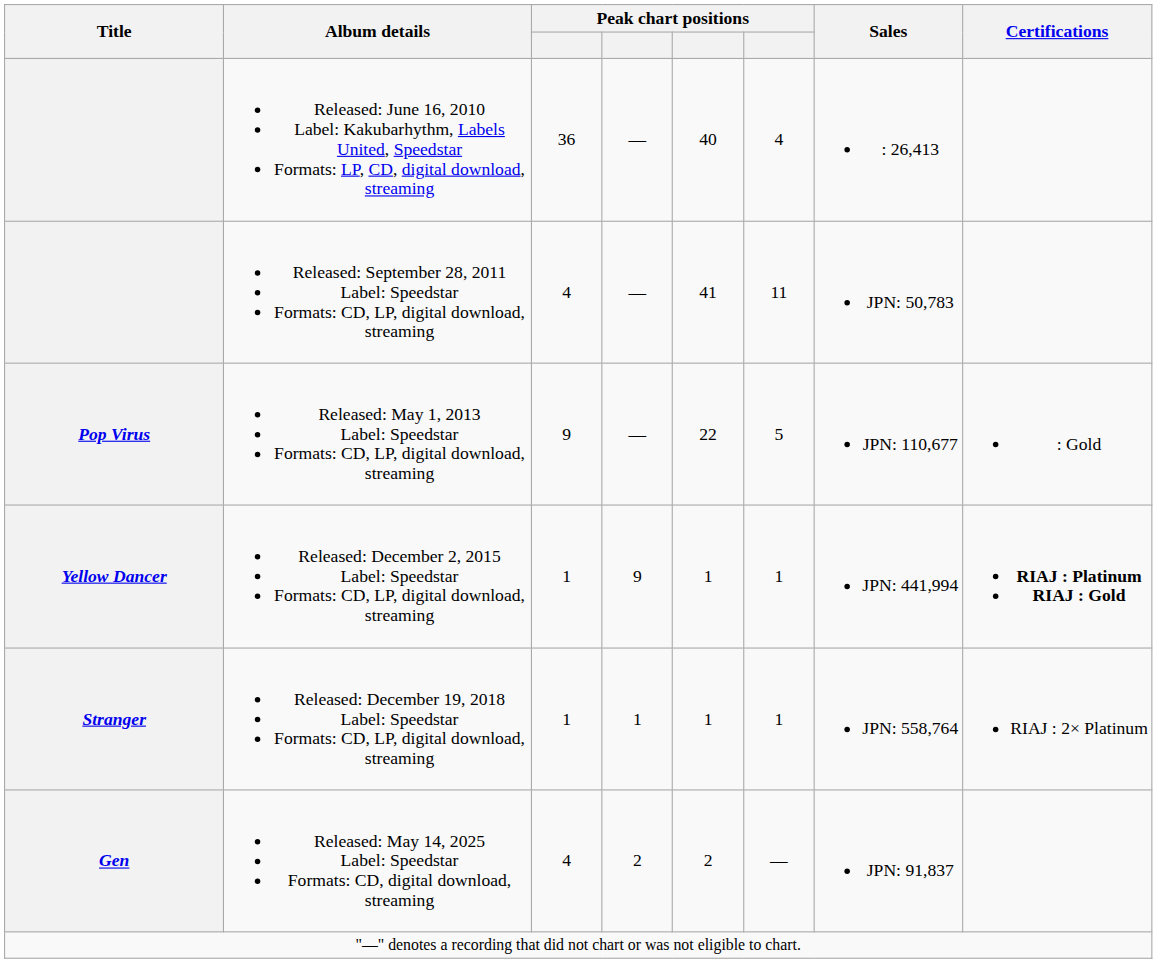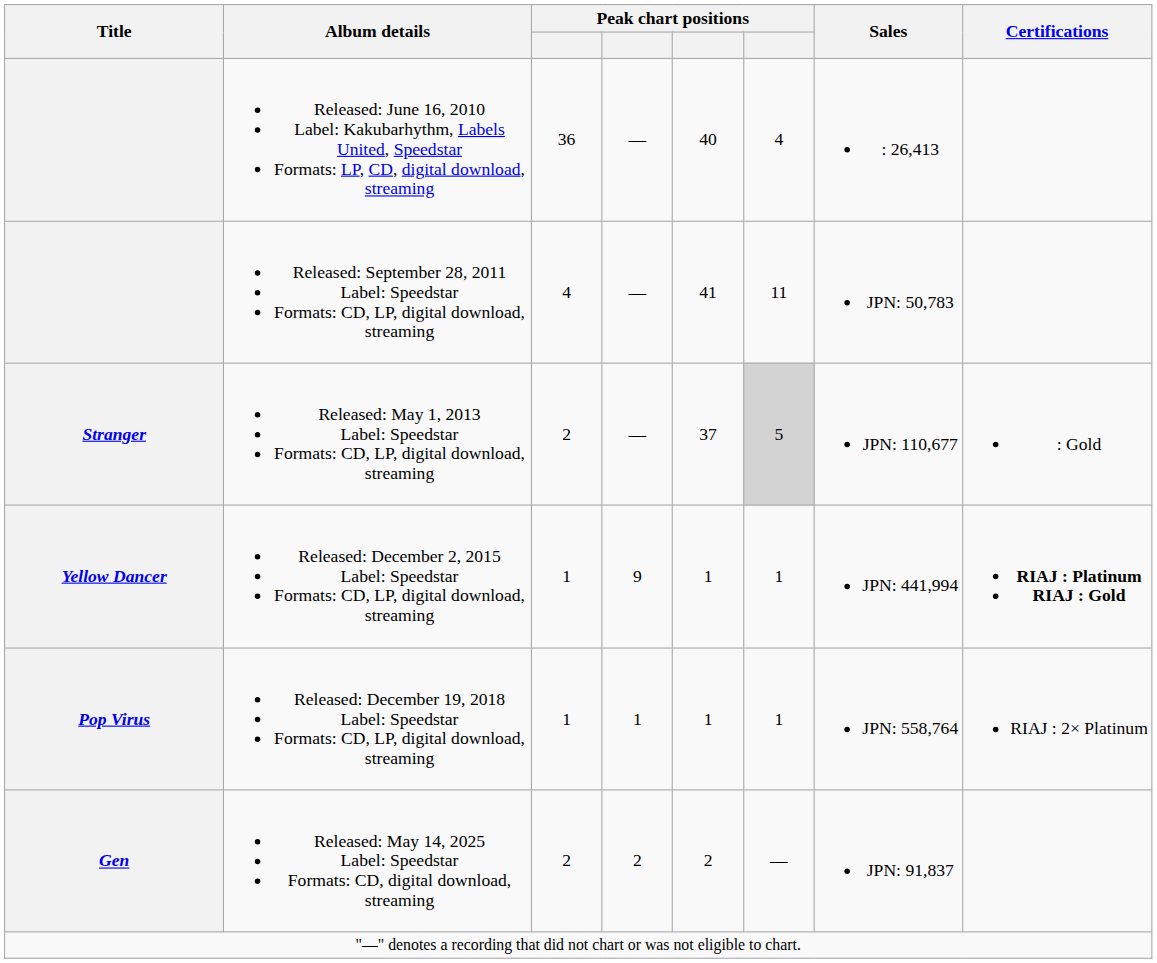row 5 | Title: Pop Virus -> Stranger
row 5 | column 3: 9 -> 2
row 5 | column 5: 22 -> 37
row 5 | column 6: no background -> lightgrey background
row 7 | Title: Stranger -> Pop Virus
row 8 | column 3: 4 -> 2
